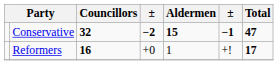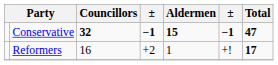Conservative | column 4: −2 -> −1
Reformers | Councillors: bold -> normal
Reformers | column 4: +0 -> +2
